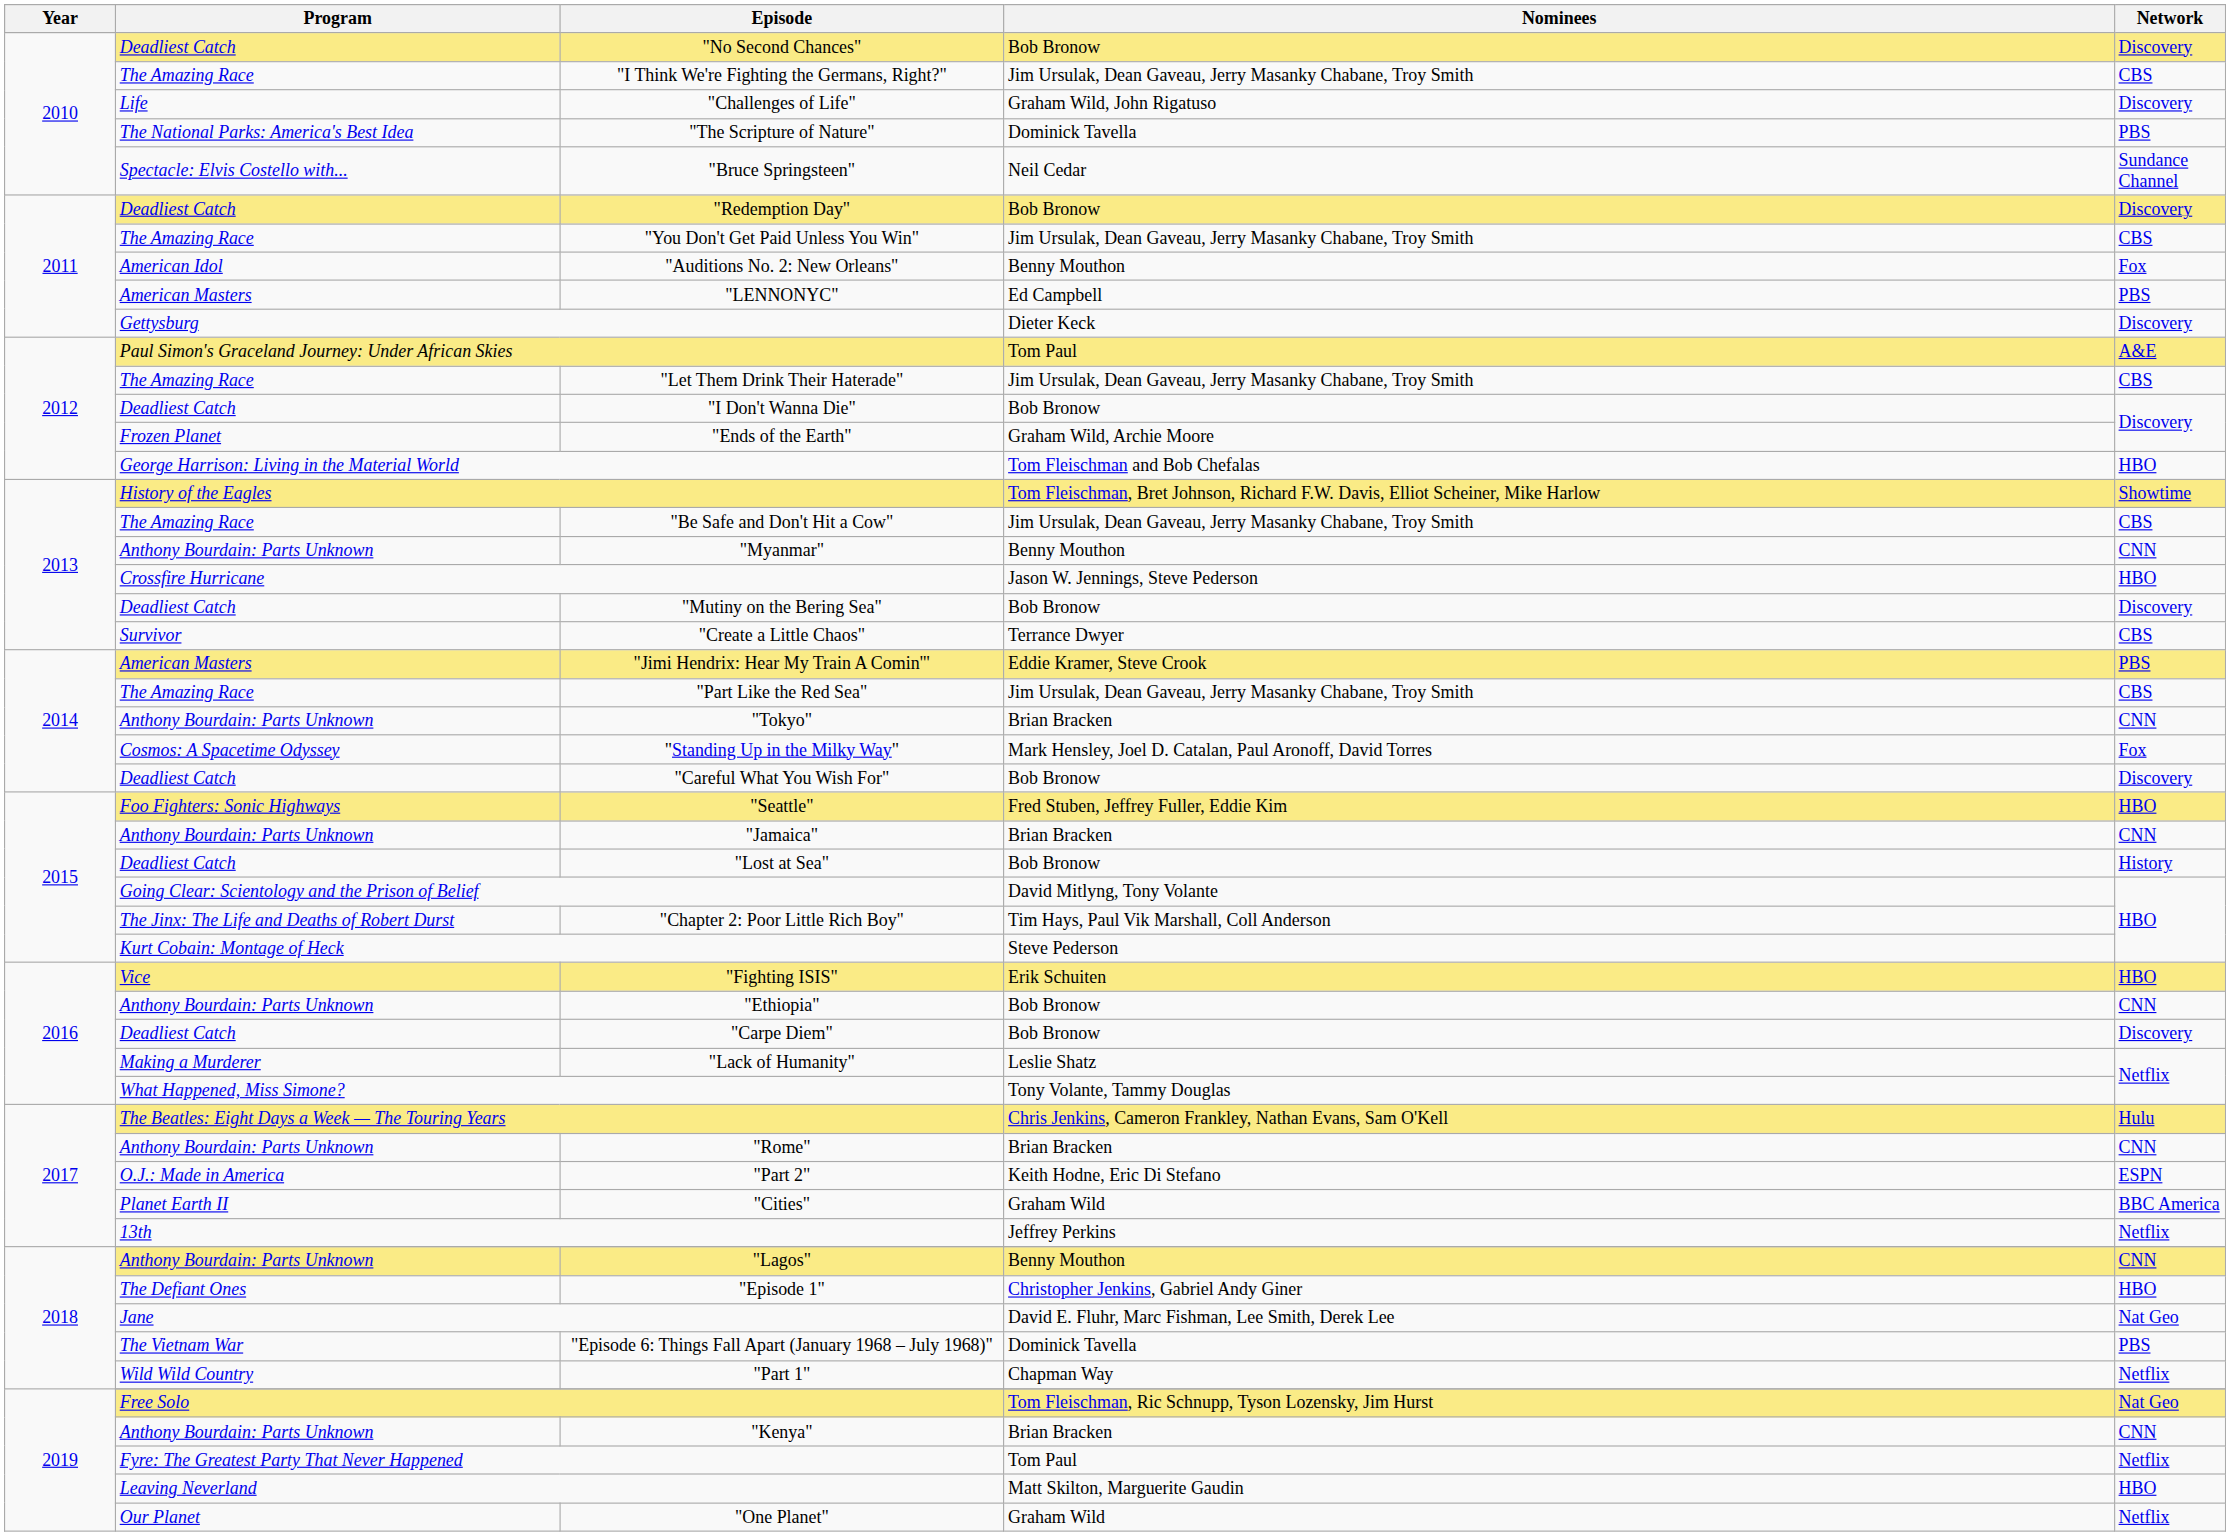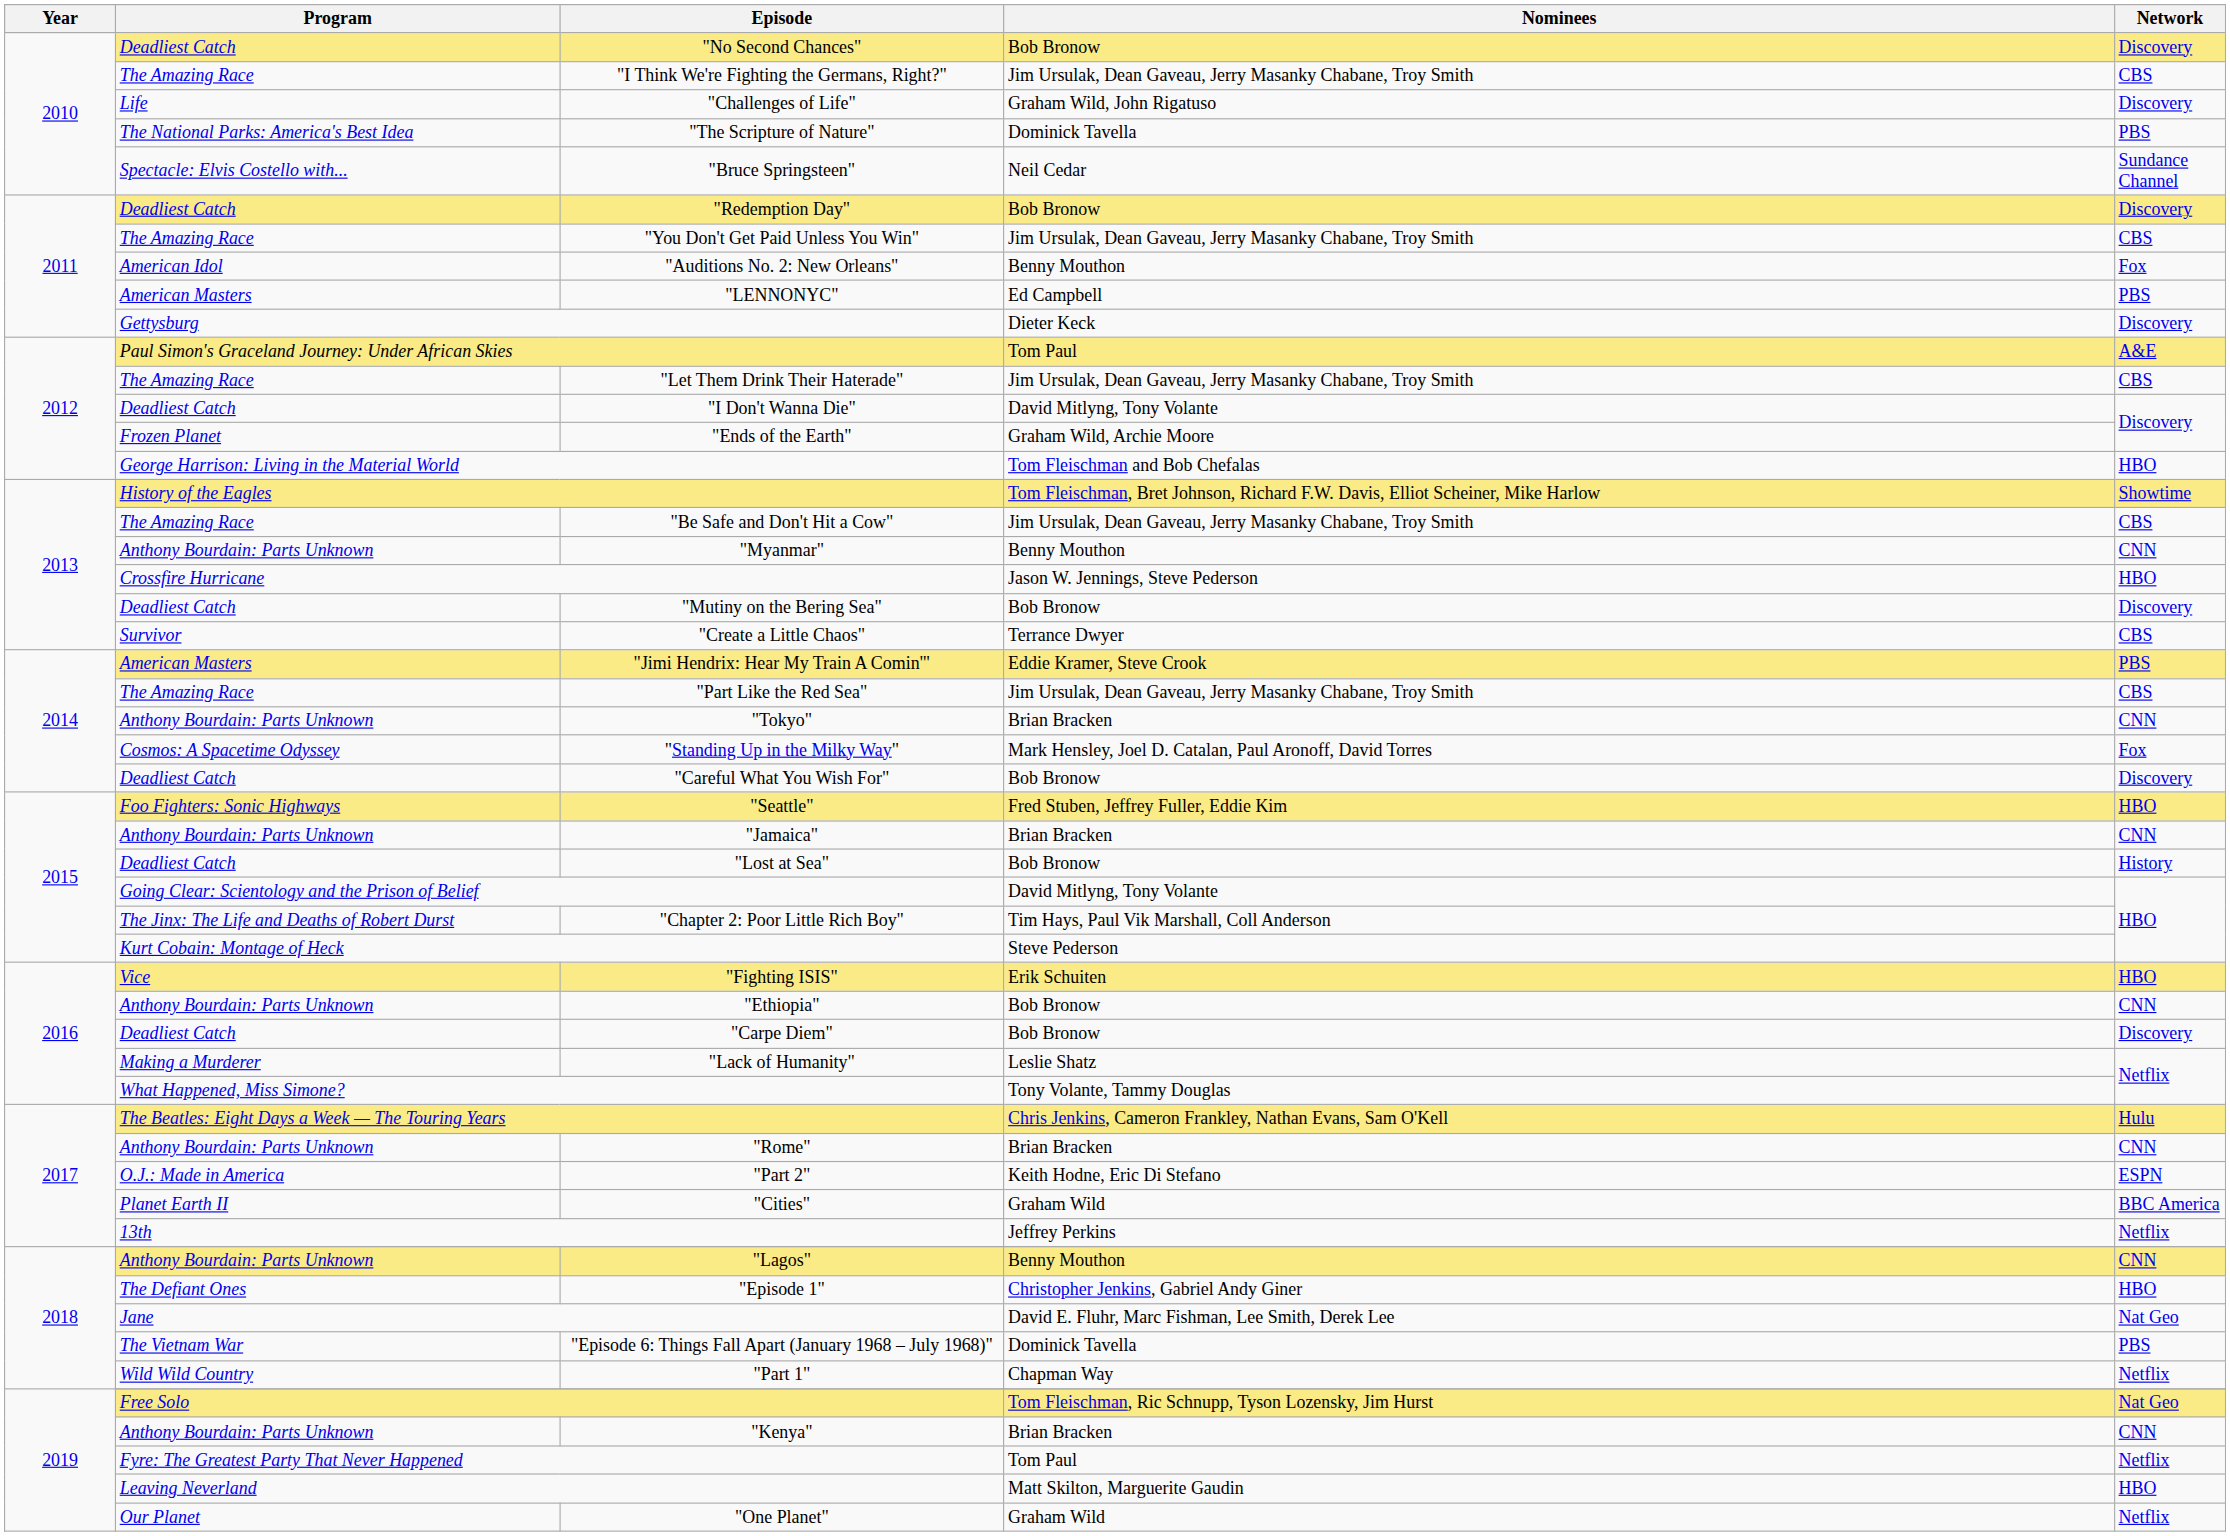"I Don't Wanna Die" | Nominees: Bob Bronow -> David Mitlyng, Tony Volante
